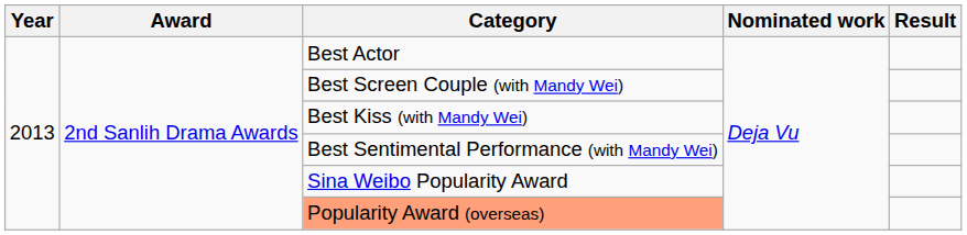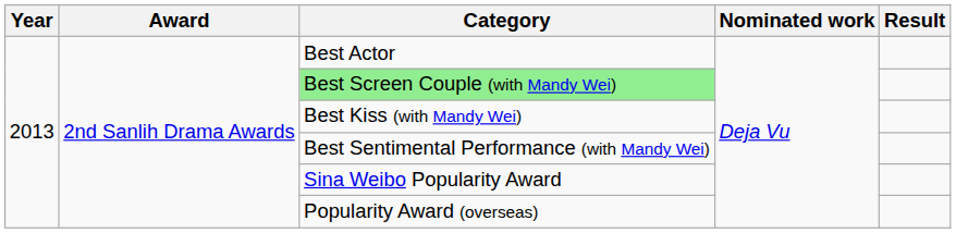Best Screen Couple (with Mandy Wei) | Category: no background -> lightgreen background
Popularity Award (overseas) | Category: lightsalmon background -> no background
